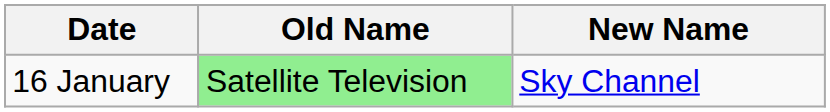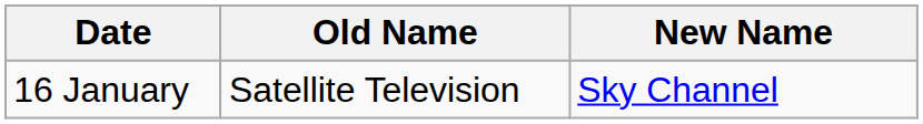16 January | Old Name: lightgreen background -> no background
